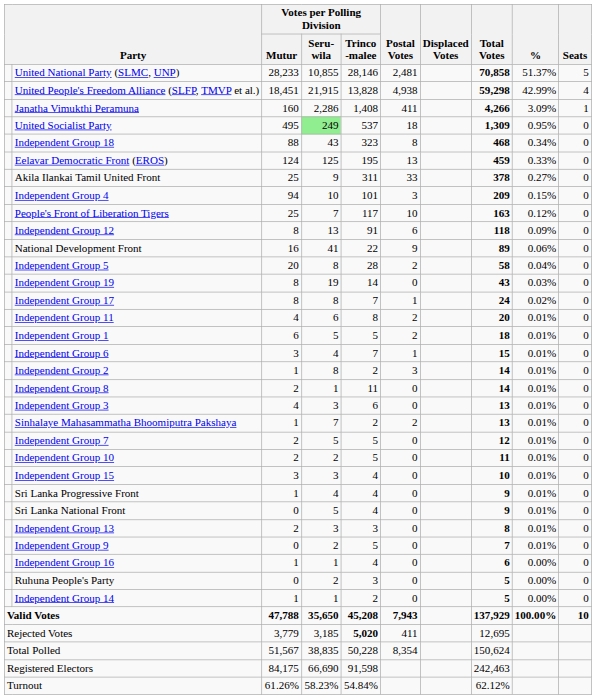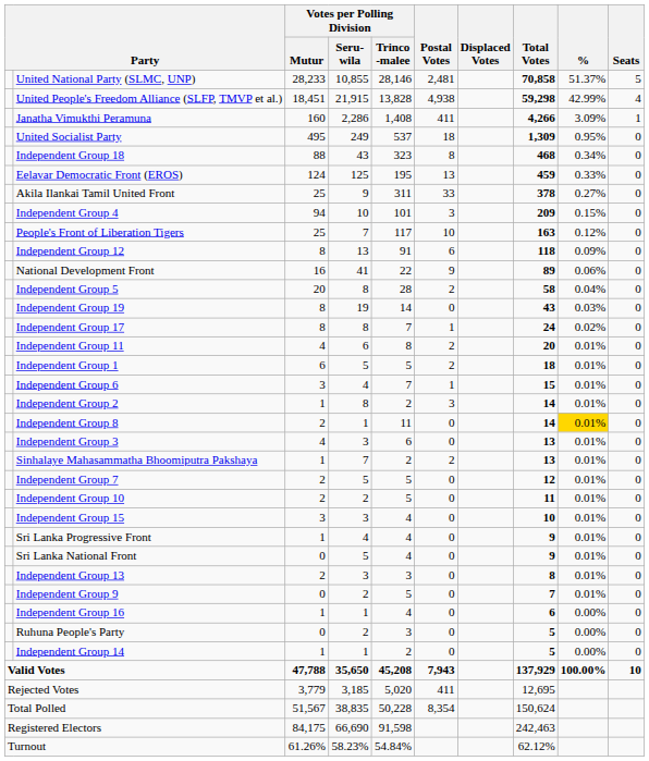United Socialist Party | Votes per Polling Division / Seru- wila: lightgreen background -> no background
Independent Group 8 | %: no background -> gold background
Rejected Votes | Votes per Polling Division / Trinco -malee: bold -> normal
